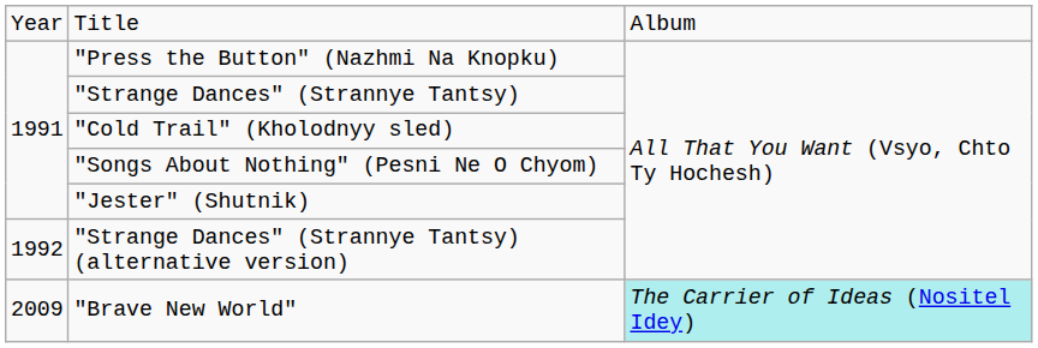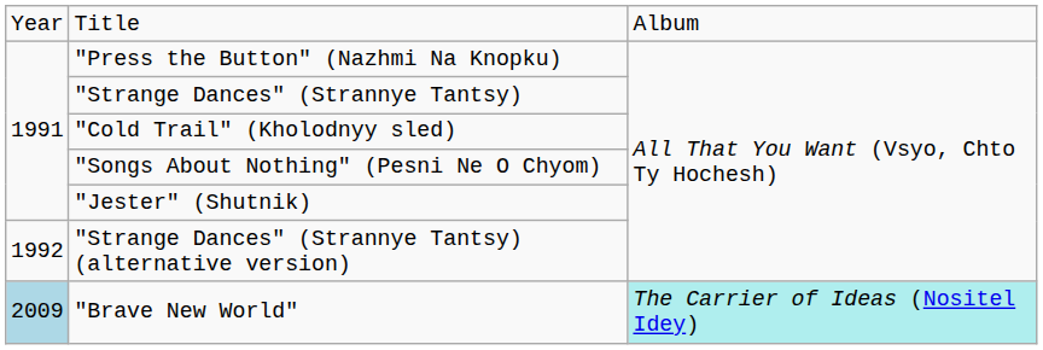"Brave New World" | column 1: no background -> lightblue background
